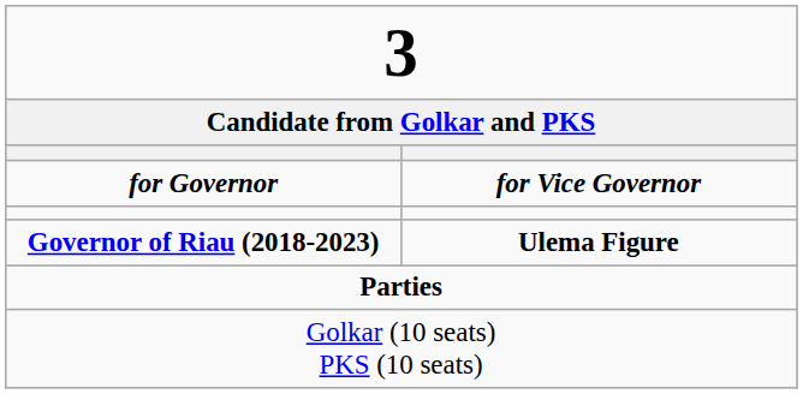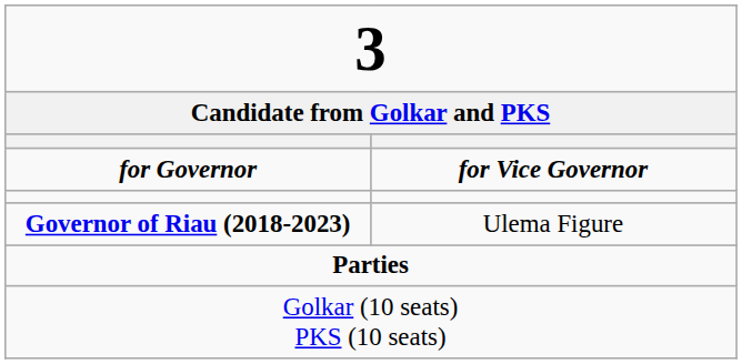row 6 | column 2: bold -> normal
